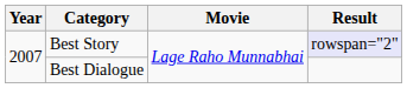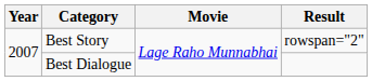Best Story | Result: lavender background -> no background
